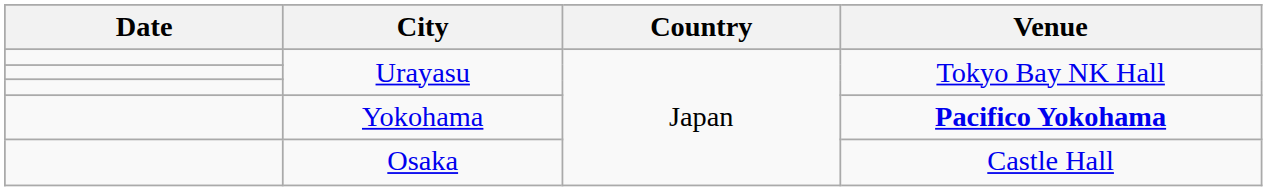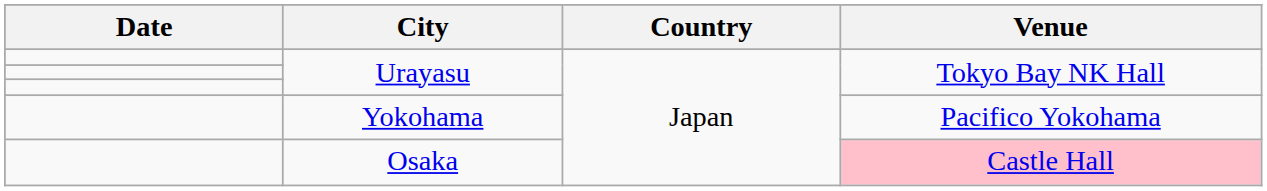Yokohama | Venue: bold -> normal
Osaka | Venue: no background -> pink background
